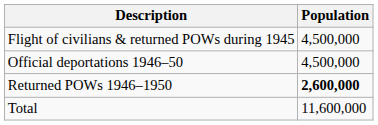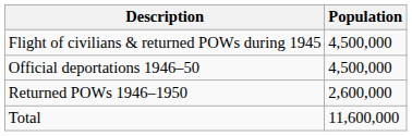Returned POWs 1946–1950 | Population: bold -> normal
